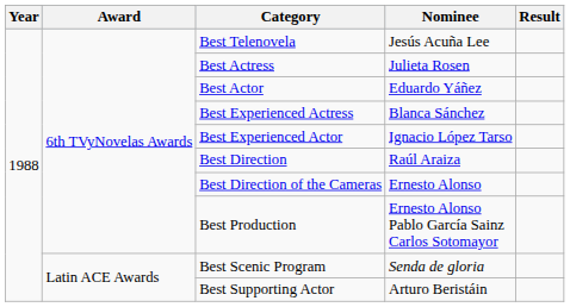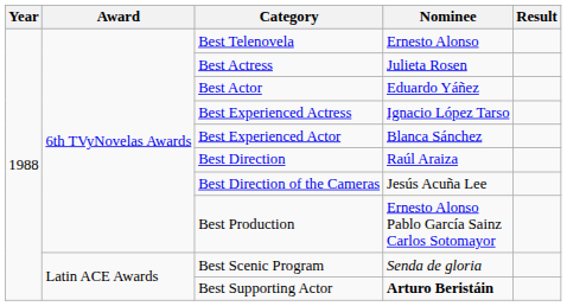Best Telenovela | Nominee: Jesús Acuña Lee -> Ernesto Alonso
Best Experienced Actress | Nominee: Blanca Sánchez -> Ignacio López Tarso
Best Experienced Actor | Nominee: Ignacio López Tarso -> Blanca Sánchez
Best Direction of the Cameras | Nominee: Ernesto Alonso -> Jesús Acuña Lee
Best Supporting Actor | Nominee: normal -> bold
